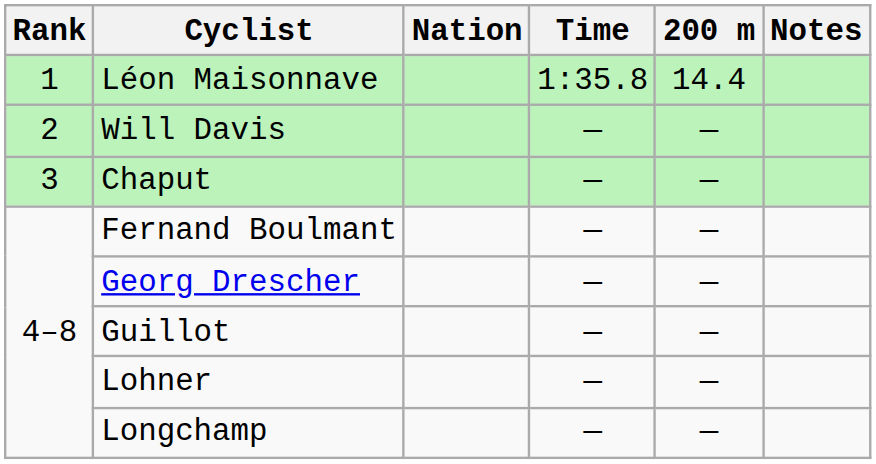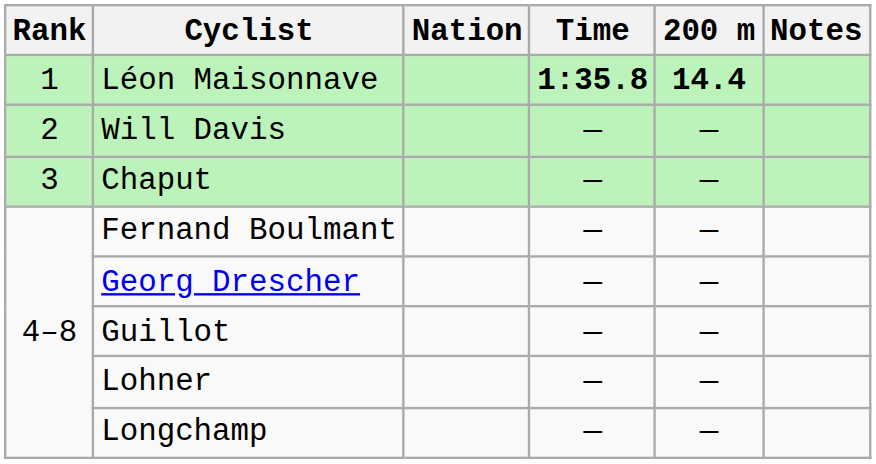Léon Maisonnave | Time: normal -> bold
Léon Maisonnave | 200 m: normal -> bold
